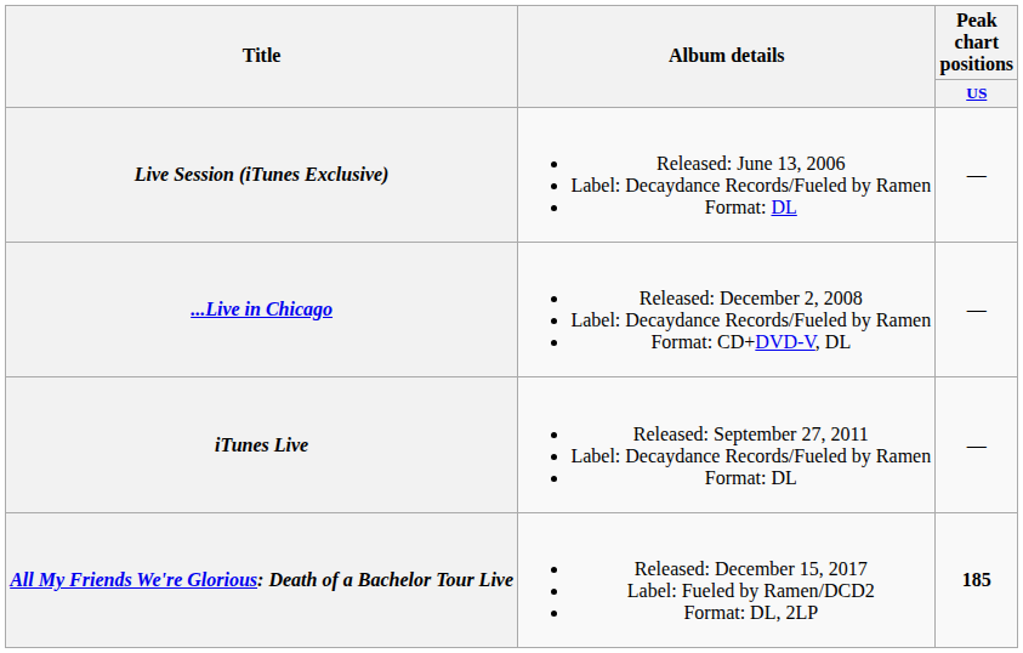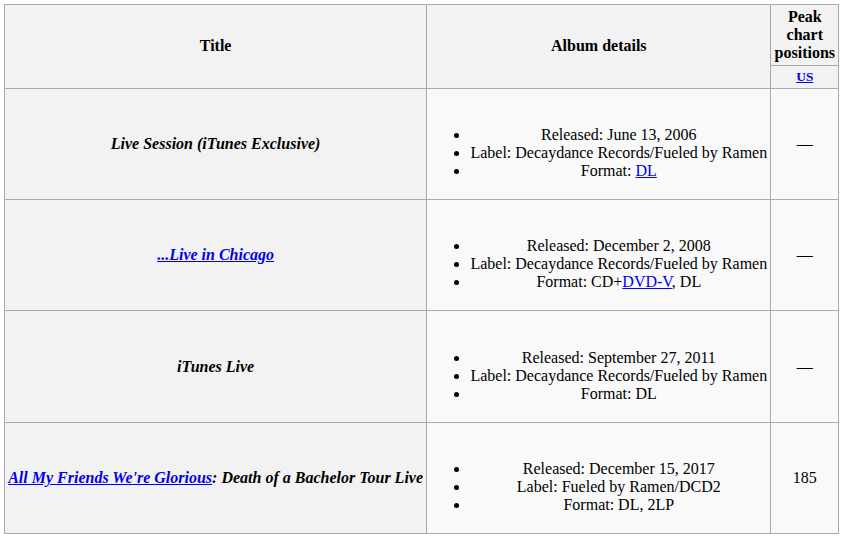All My Friends We're Glorious: Death of a Bachelor Tour Live | Peak chart positions / US: bold -> normal
